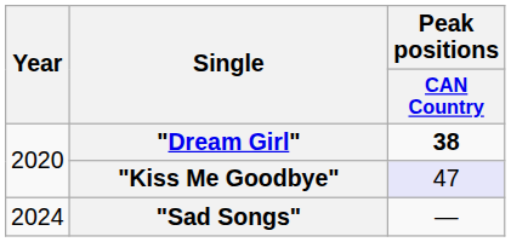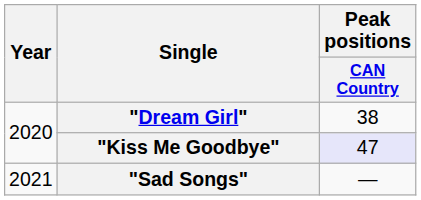"Dream Girl" | Peak positions / CAN Country: bold -> normal
"Sad Songs" | Year: 2024 -> 2021
